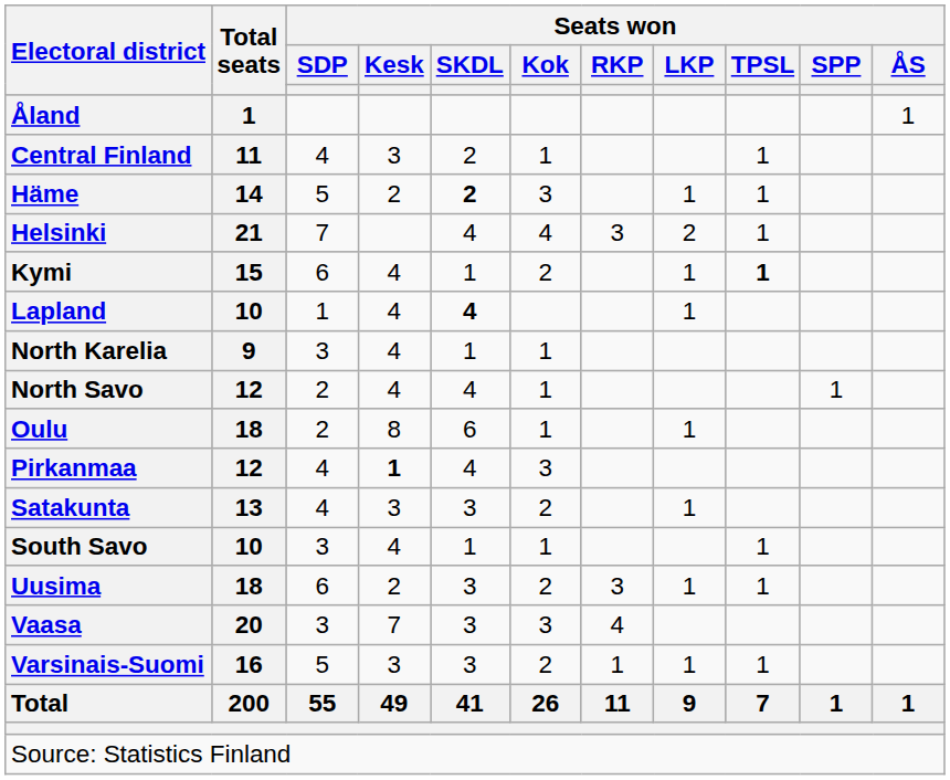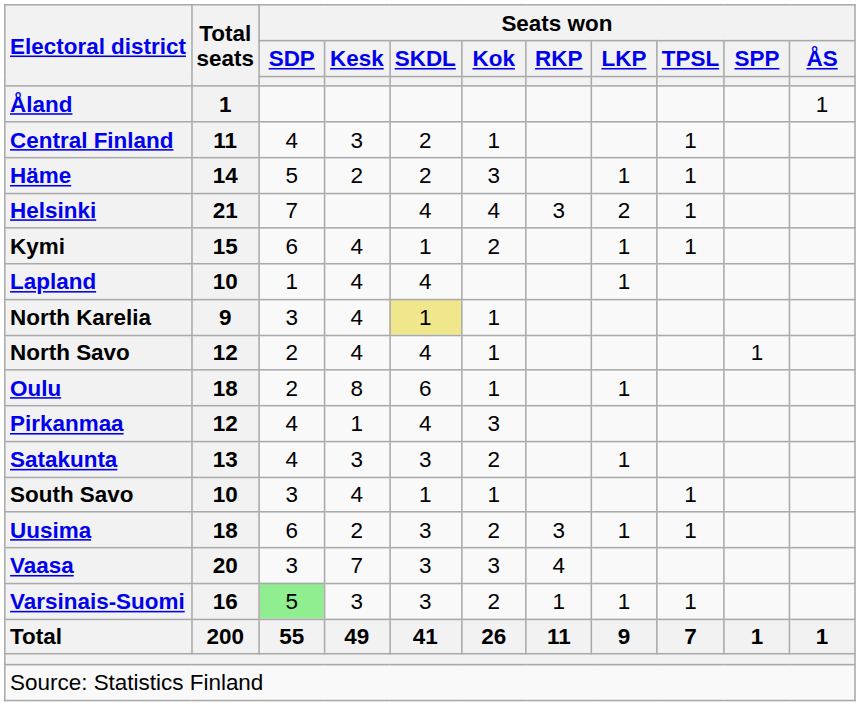Häme | Seats won / SKDL: bold -> normal
Kymi | Seats won / TPSL: bold -> normal
Lapland | Seats won / SKDL: bold -> normal
North Karelia | Seats won / SKDL: no background -> khaki background
Pirkanmaa | Seats won / Kesk: bold -> normal
Varsinais-Suomi | Seats won / SDP: no background -> lightgreen background
